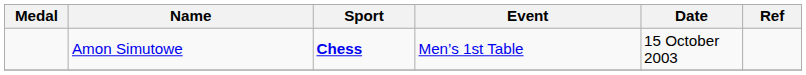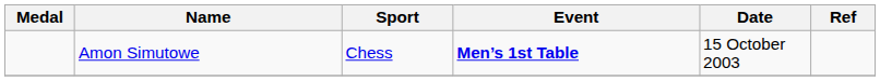Amon Simutowe | Sport: bold -> normal
Amon Simutowe | Event: normal -> bold
